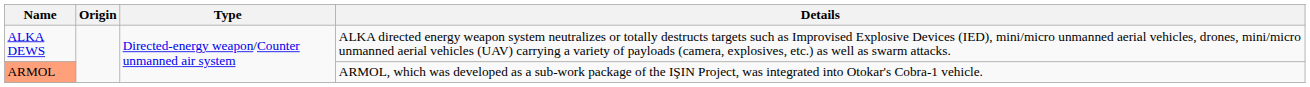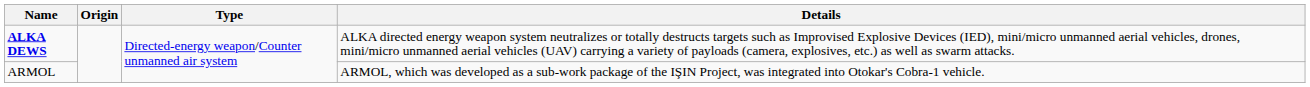ALKA DEWS | Name: normal -> bold
ARMOL | Name: lightsalmon background -> no background
